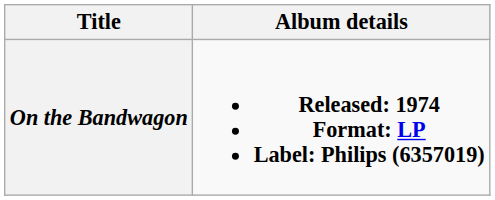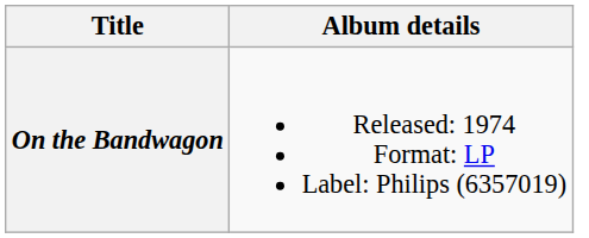On the Bandwagon | Album details: bold -> normal
